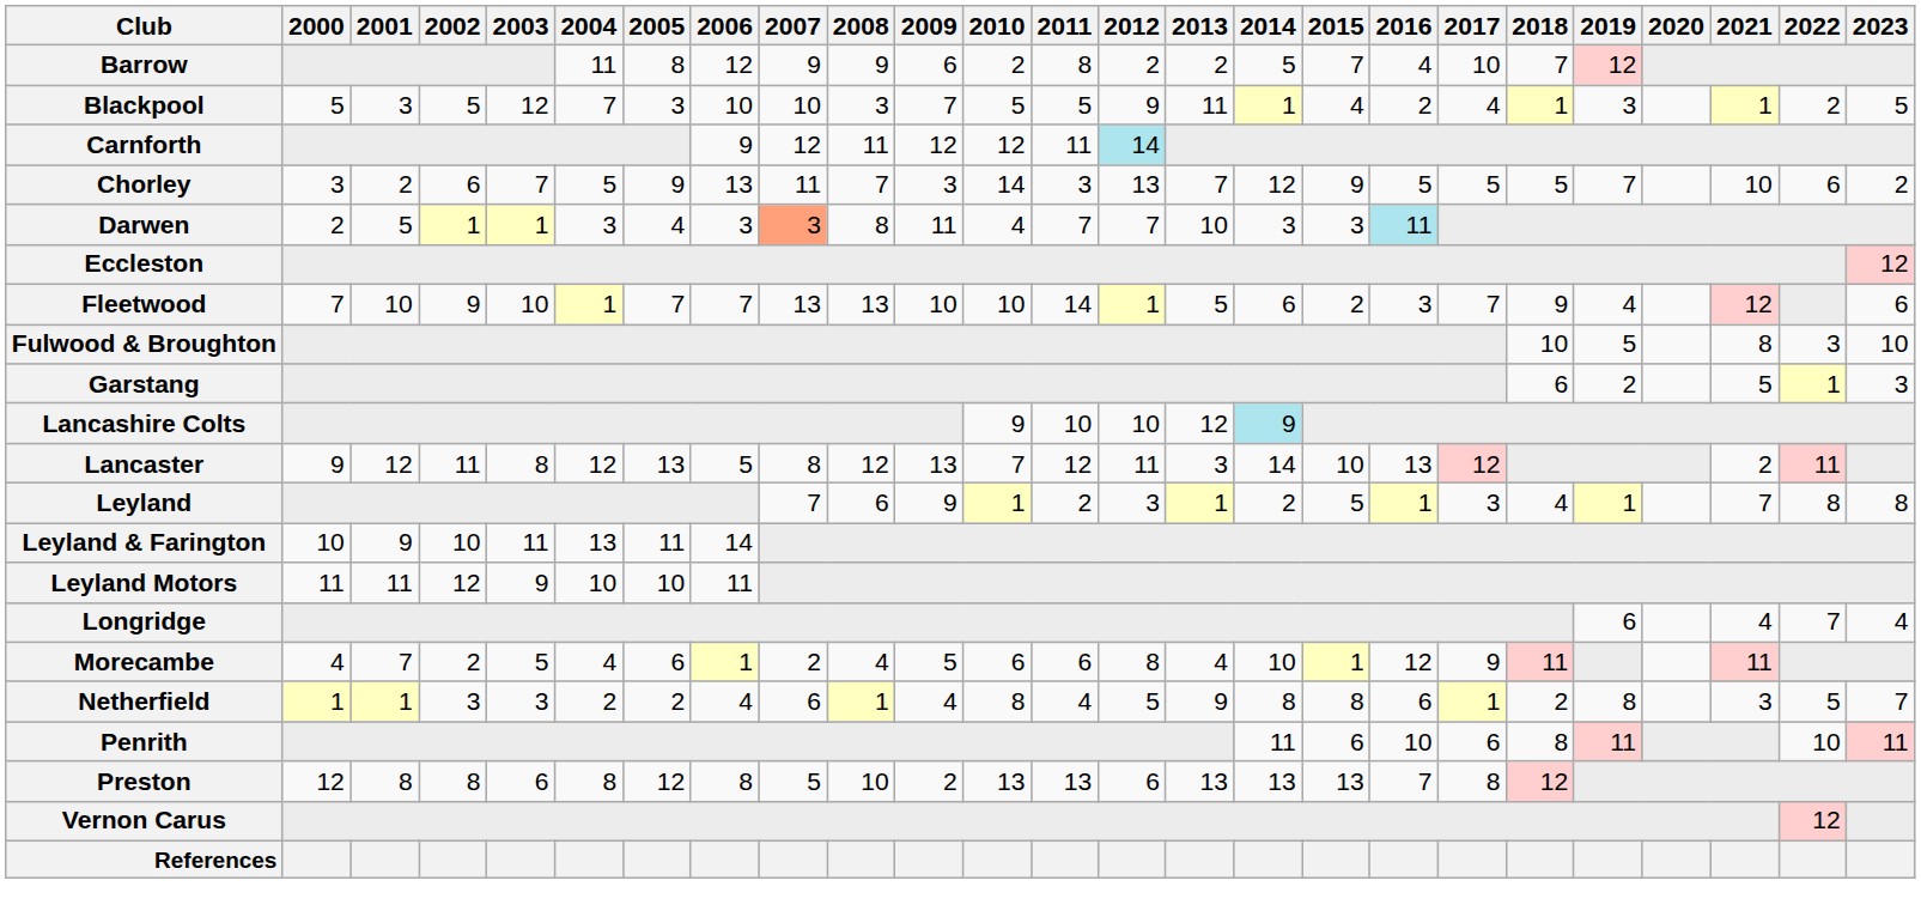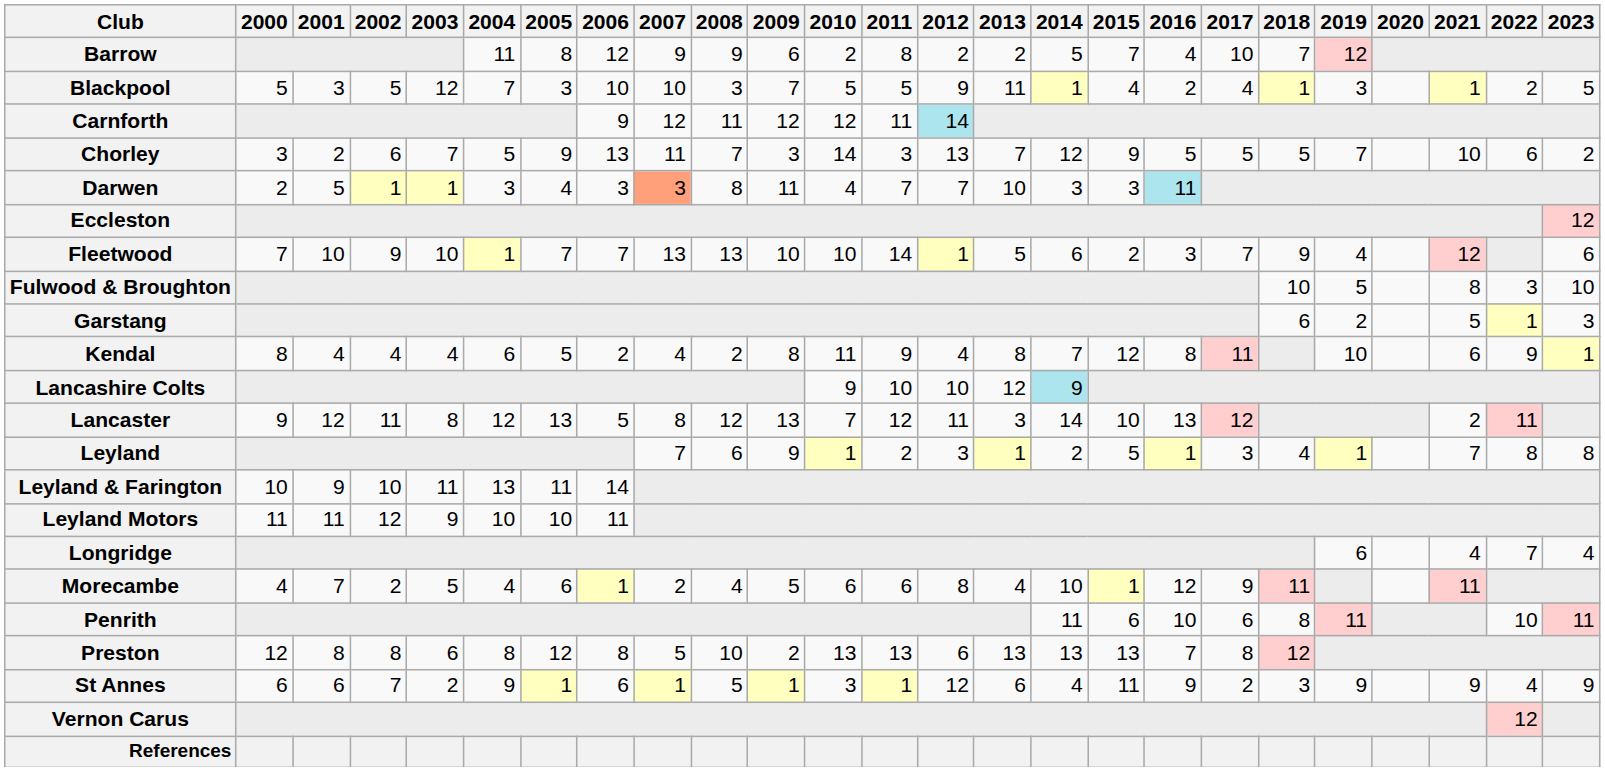+ row: Kendal | 8 | 4 | 4 | 4 | 6 | 5 | 2 | 4 | 2 | 8 | 11 | 9 | 4 | 8 | 7 | 12 | 8 | 11 | 10 | 6 | 9 | 1
- row: Netherfield | 1 | 1 | 3 | 3 | 2 | 2 | 4 | 6 | 1 | 4 | 8 | 4 | 5 | 9 | 8 | 8 | 6 | 1 | 2 | 8 | 3 | 5 | 7
+ row: St Annes | 6 | 6 | 7 | 2 | 9 | 1 | 6 | 1 | 5 | 1 | 3 | 1 | 12 | 6 | 4 | 11 | 9 | 2 | 3 | 9 | 9 | 4 | 9
